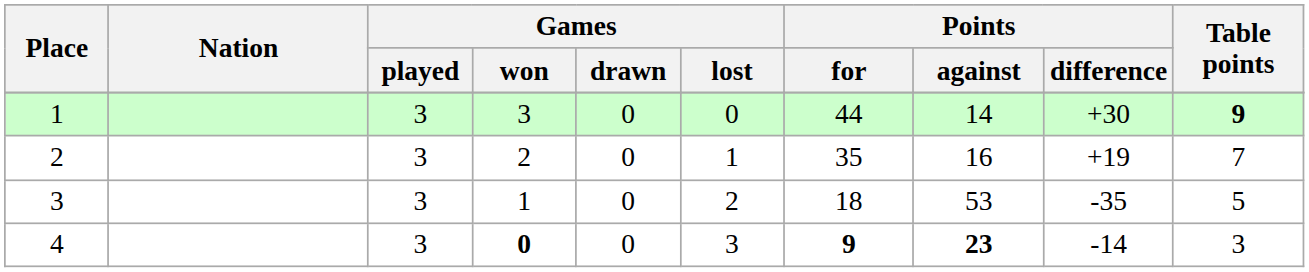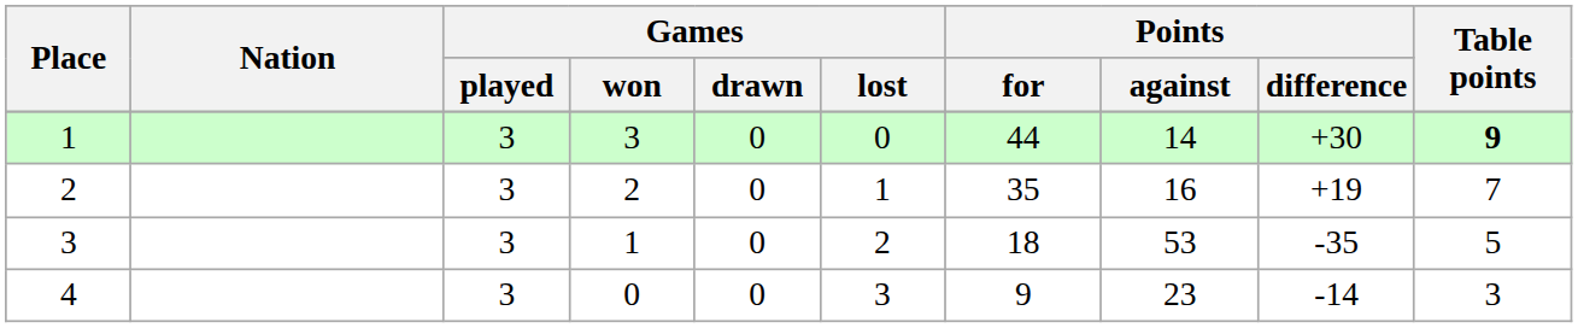4 | Games / won: bold -> normal
4 | Points / for: bold -> normal
4 | Points / against: bold -> normal
